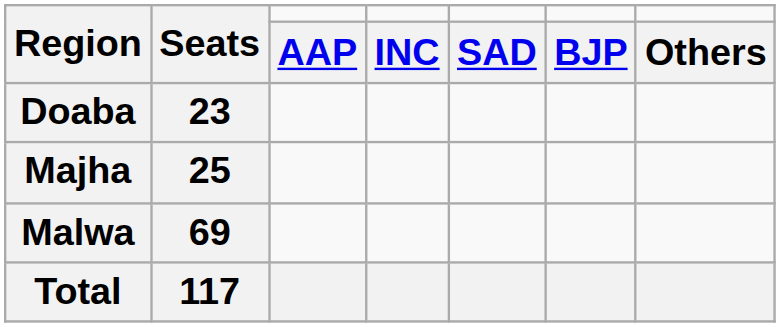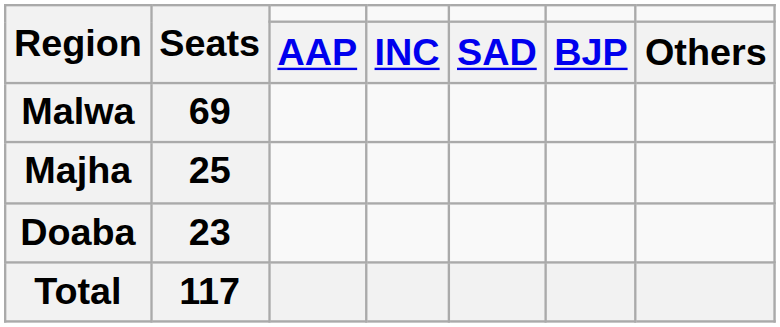rows swapped: Malwa <-> Doaba
